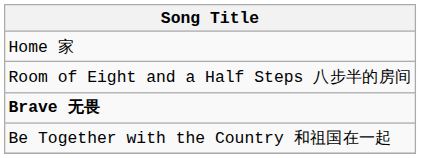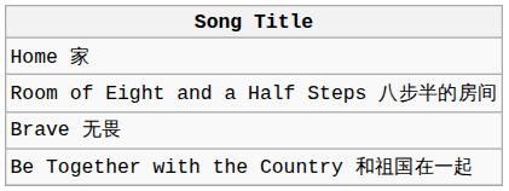row 4 | column 1: bold -> normal
